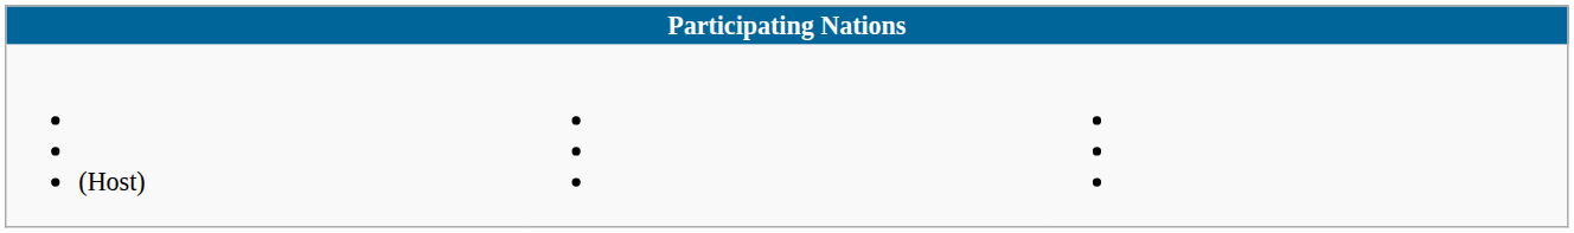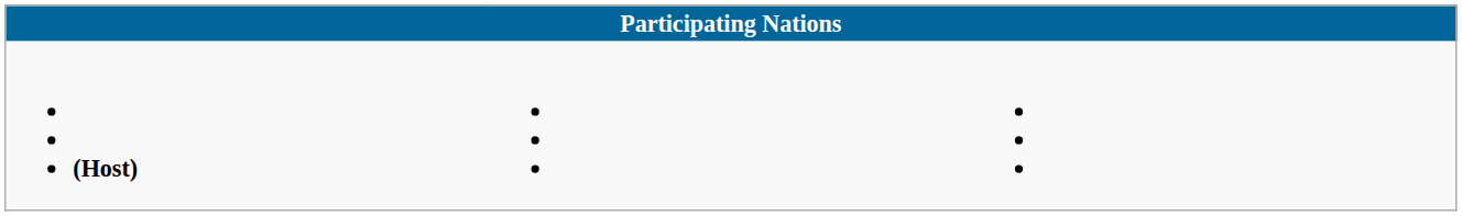(Host) | column 1: normal -> bold
